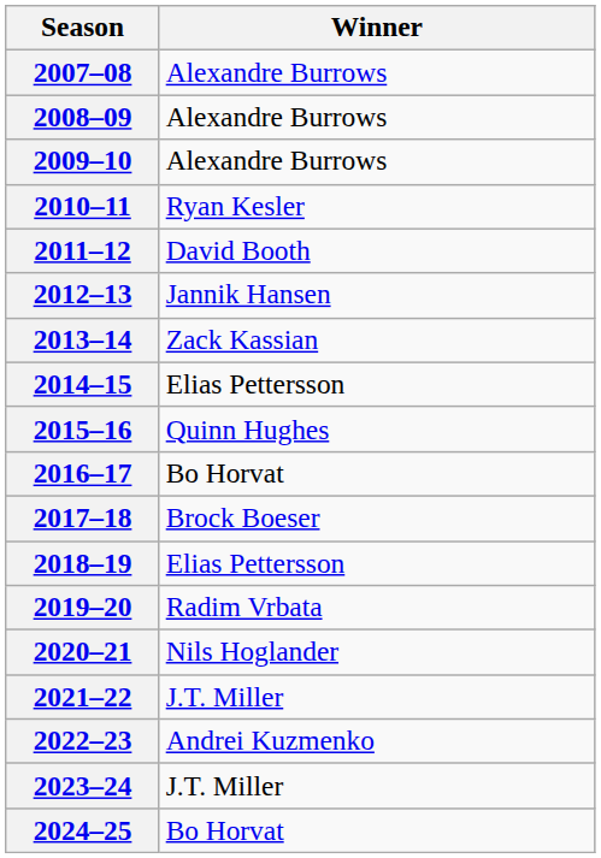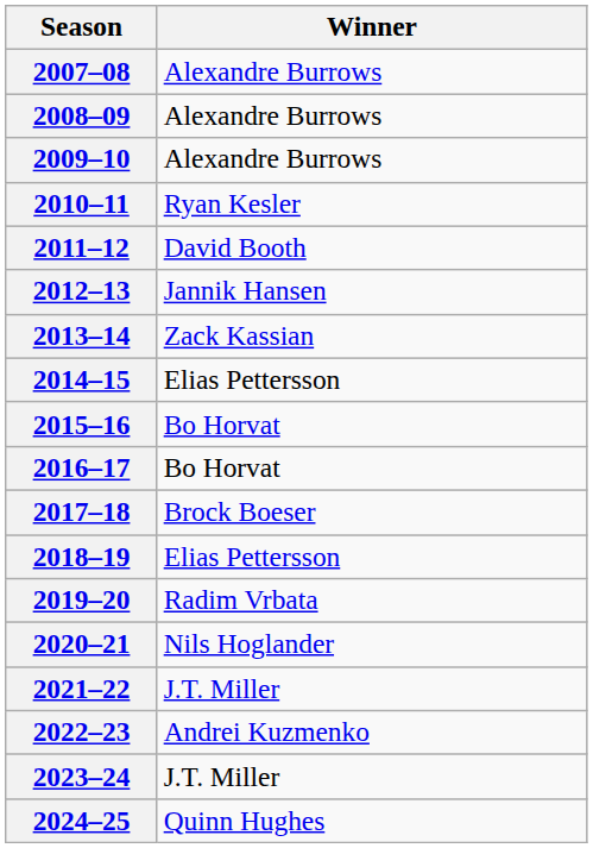2015–16 | Winner: Quinn Hughes -> Bo Horvat
2024–25 | Winner: Bo Horvat -> Quinn Hughes
